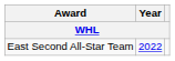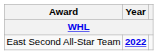row 3 | Year: normal -> bold
